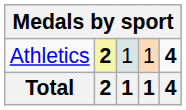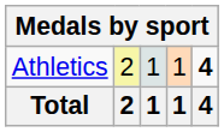Athletics | column 2: bold -> normal
